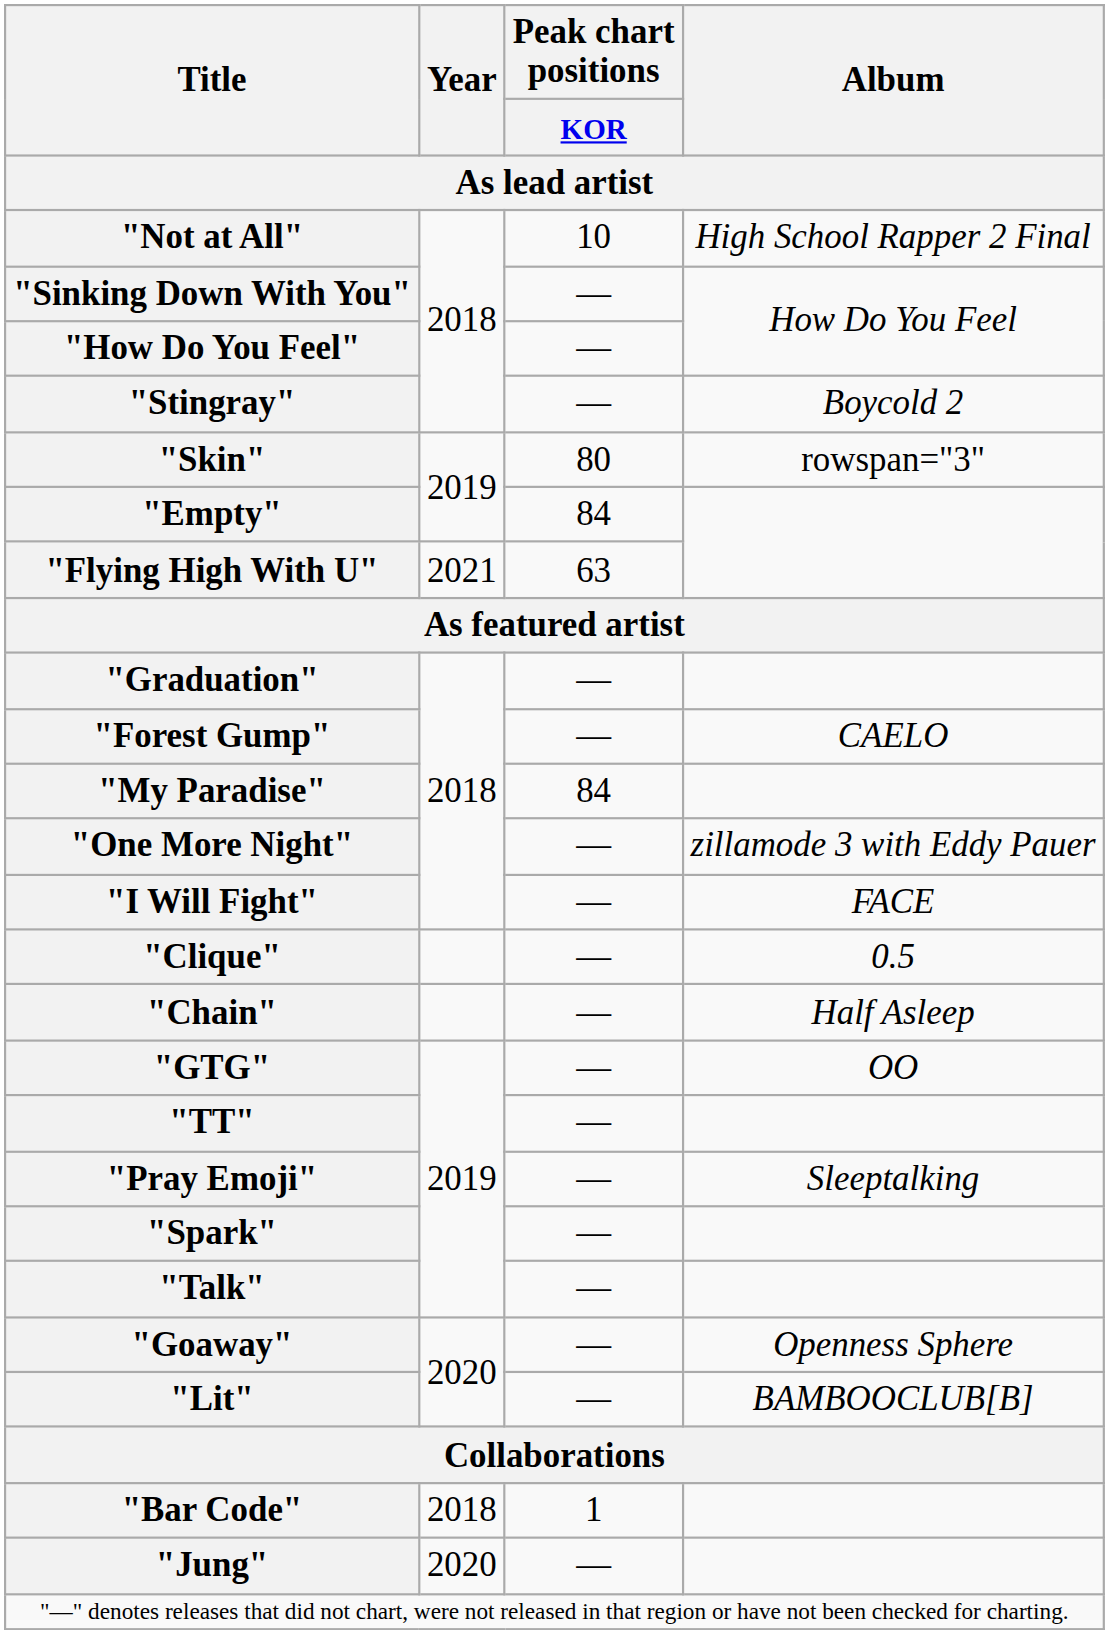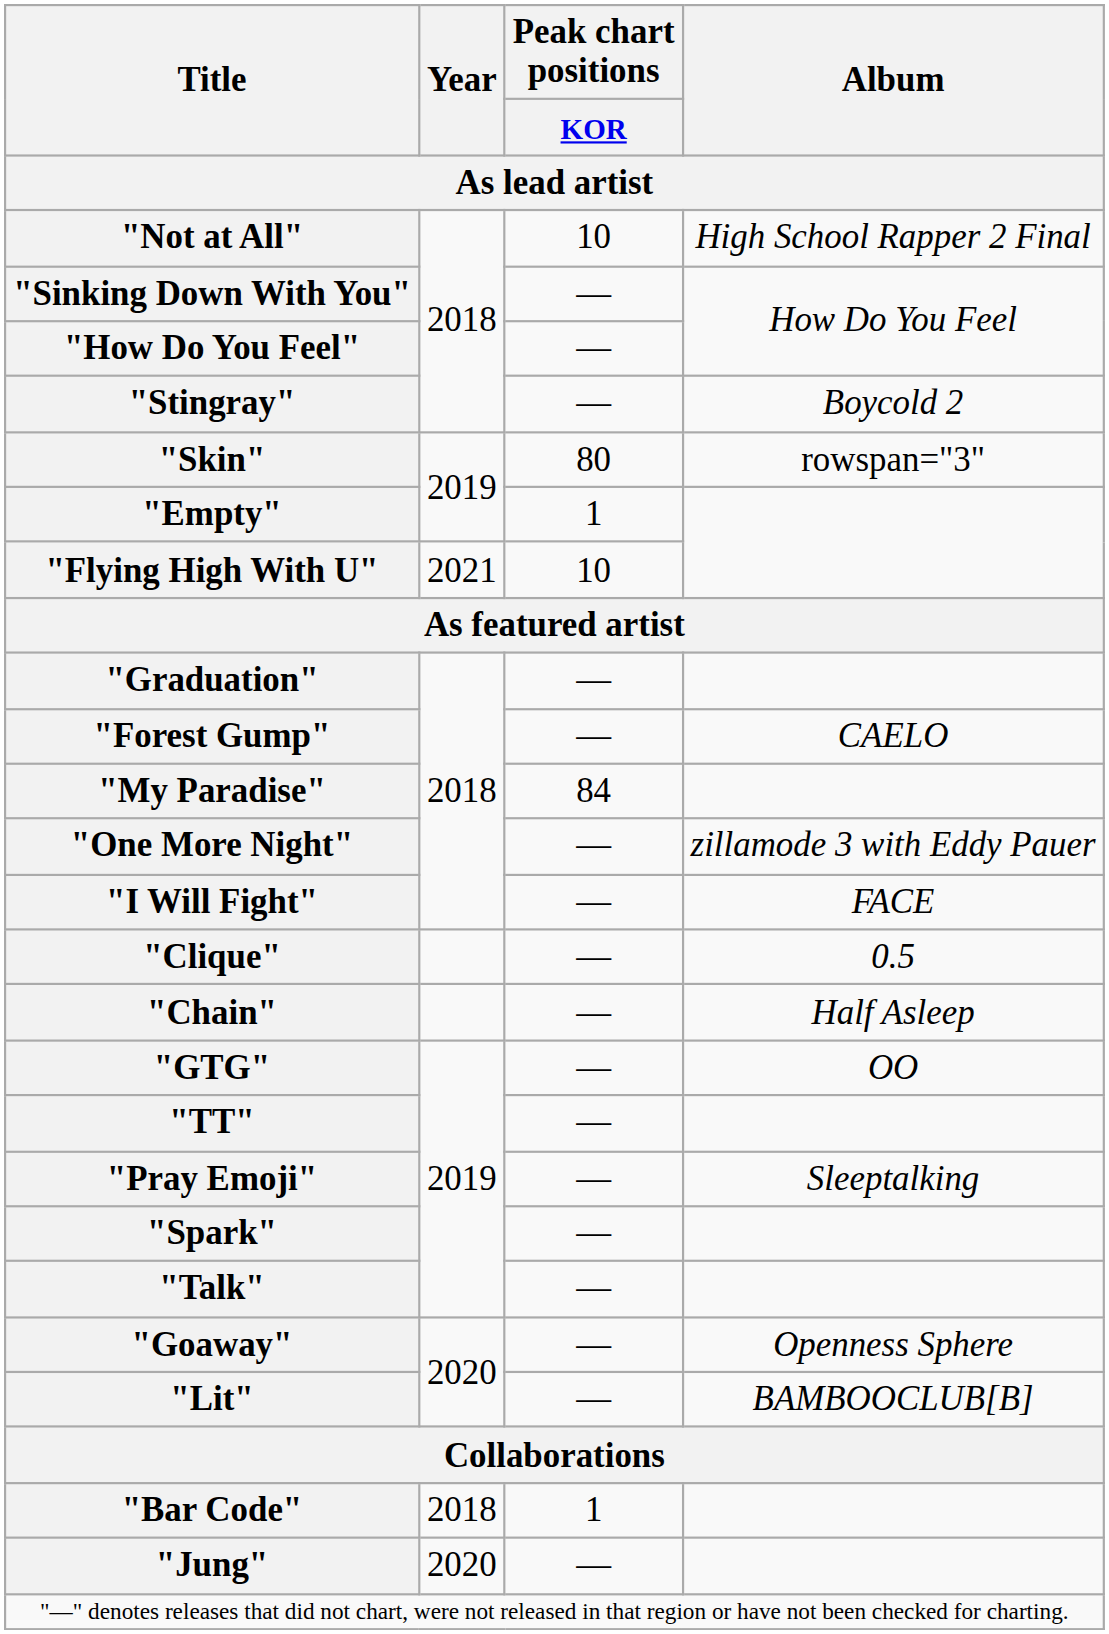"Empty" | Peak chart positions / KOR / As lead artist: 84 -> 1
"Flying High With U" | Peak chart positions / KOR / As lead artist: 63 -> 10
